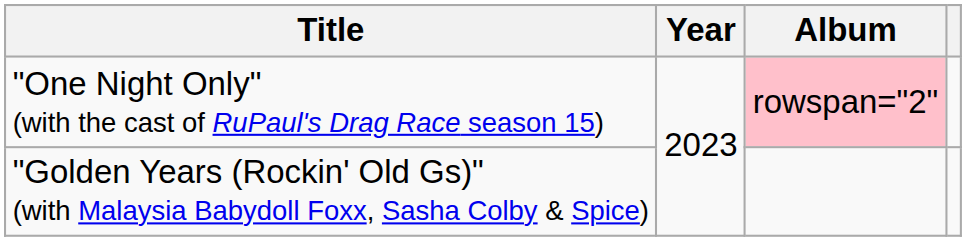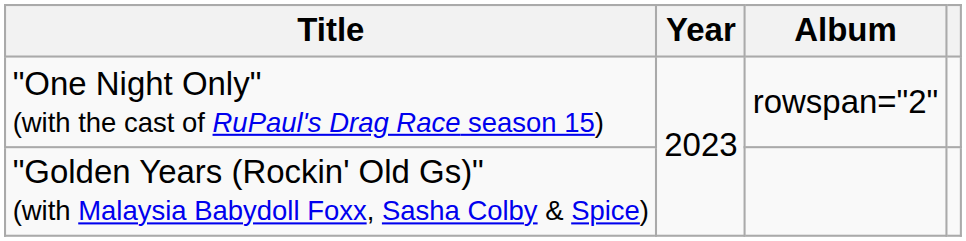row 2 | Album: pink background -> no background
